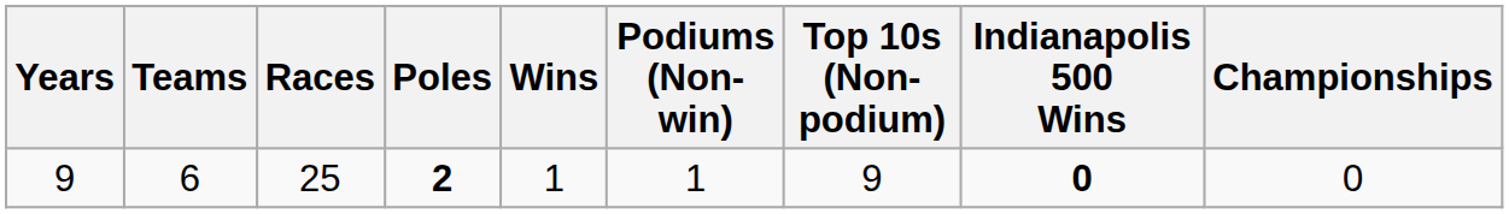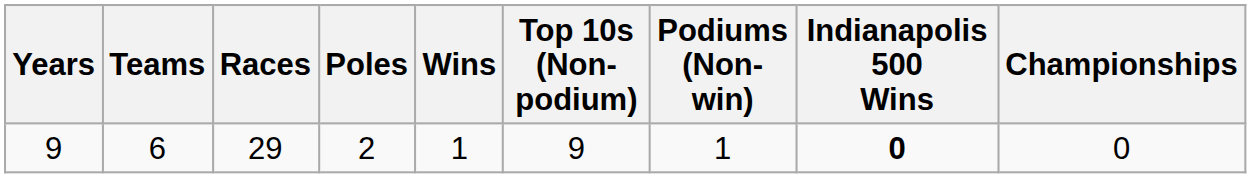columns swapped: Podiums (Non-win) <-> Top 10s (Non-podium)
row 2 | Races: 25 -> 29
row 2 | Poles: bold -> normal
